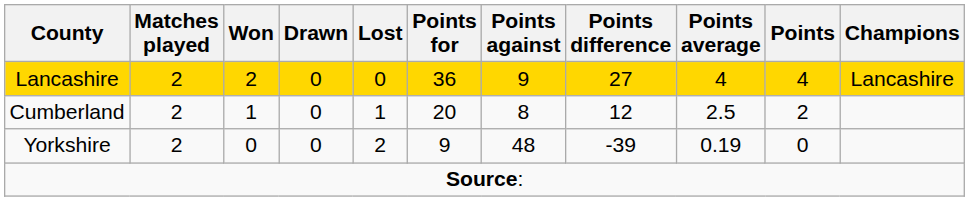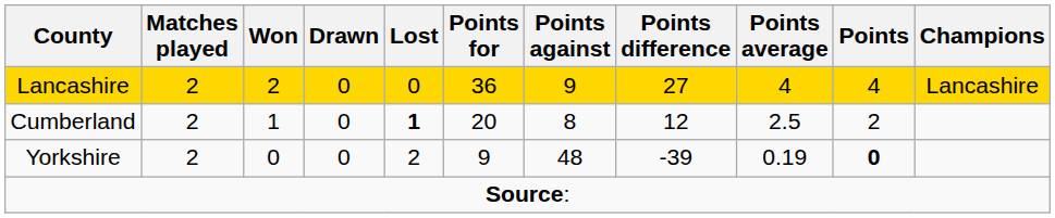Cumberland | Lost: normal -> bold
Yorkshire | Points: normal -> bold
